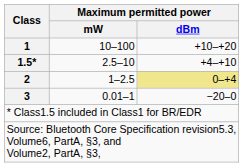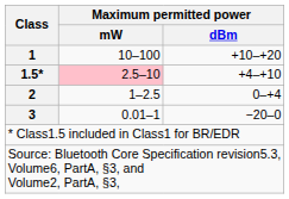1.5* | Maximum permitted power / mW: no background -> pink background
2 | Maximum permitted power / dBm: khaki background -> no background
